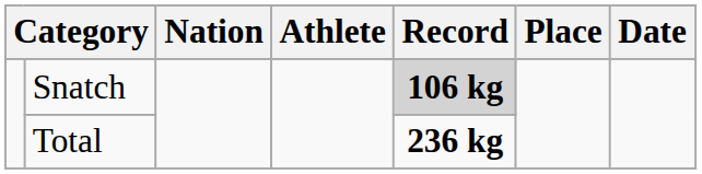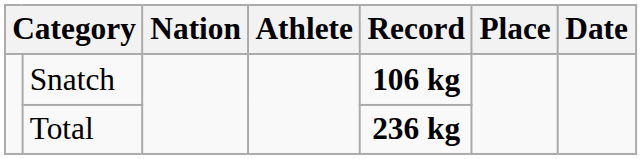Snatch | Record: lightgrey background -> no background
